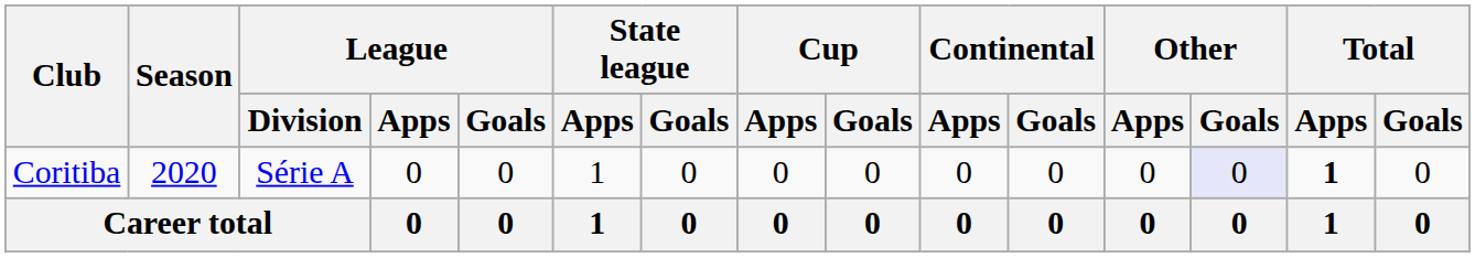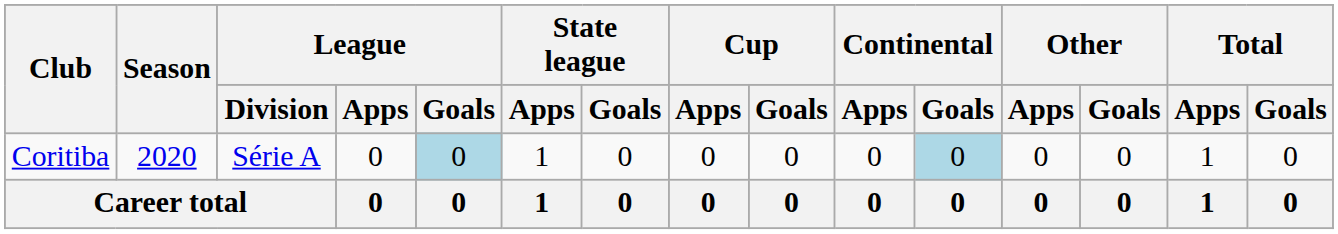Coritiba | League / Goals: no background -> lightblue background
Coritiba | Continental / Goals: no background -> lightblue background
Coritiba | Other / Goals: lavender background -> no background
Coritiba | Total / Apps: bold -> normal
